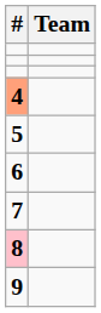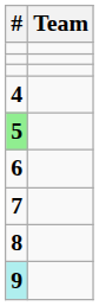row 5 | #: lightsalmon background -> no background
row 6 | #: no background -> lightgreen background
row 9 | #: pink background -> no background
row 10 | #: no background -> paleturquoise background
